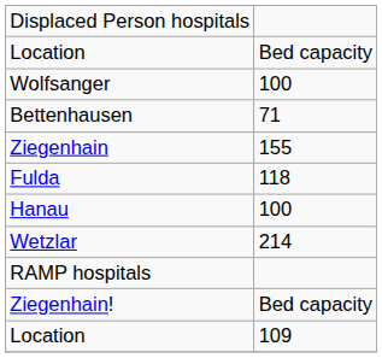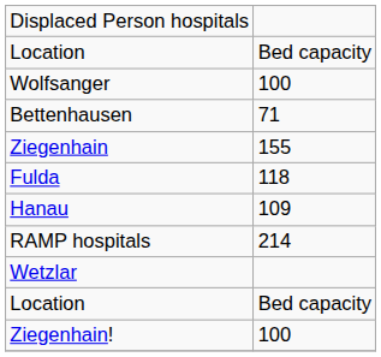row 7 | column 2: 100 -> 109
row 8 | column 1: Wetzlar -> RAMP hospitals
row 9 | column 1: RAMP hospitals -> Wetzlar
row 10 | column 1: Ziegenhain! -> Location
row 11 | column 1: Location -> Ziegenhain!
row 11 | column 2: 109 -> 100
